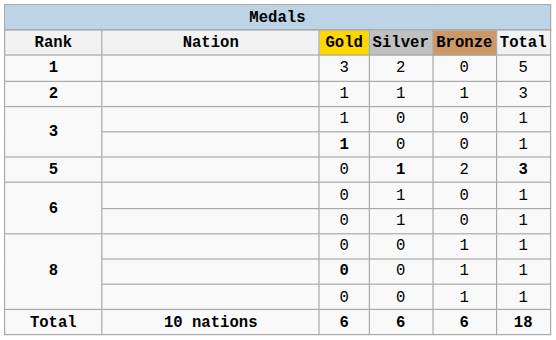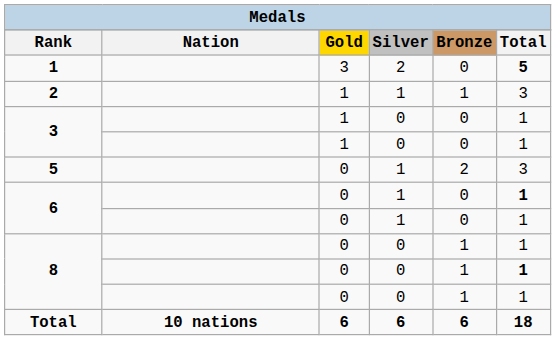row 3 | column 6: normal -> bold
row 6 | column 3: bold -> normal
row 7 | column 4: bold -> normal
row 7 | column 6: bold -> normal
row 8 | column 6: normal -> bold
row 11 | column 3: bold -> normal
row 11 | column 6: normal -> bold
